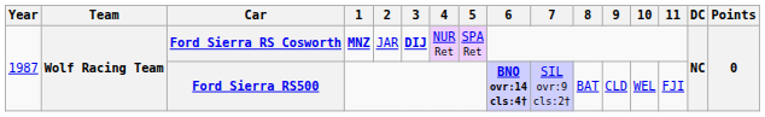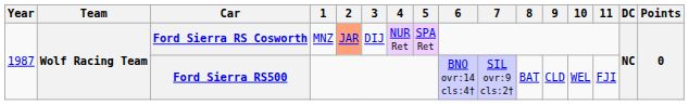Ford Sierra RS Cosworth | 1: bold -> normal
Ford Sierra RS Cosworth | 2: no background -> lightsalmon background
Ford Sierra RS Cosworth | 3: bold -> normal
Ford Sierra RS500 | 6: bold -> normal
